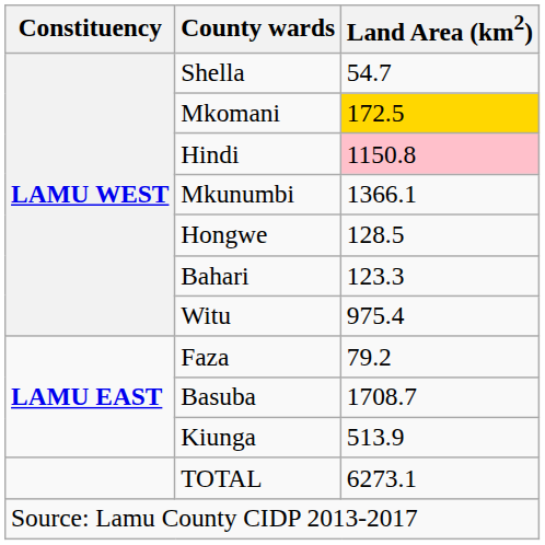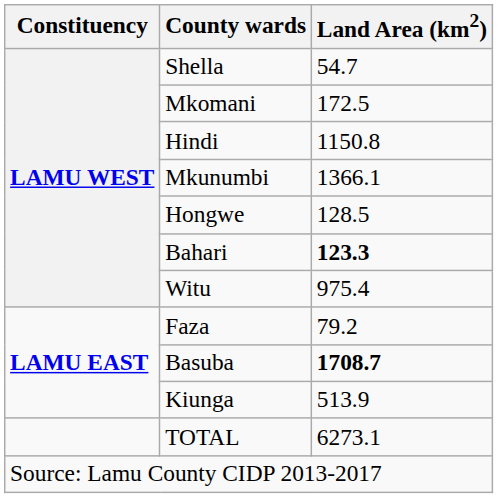Mkomani | Land Area (km2): gold background -> no background
Hindi | Land Area (km2): pink background -> no background
Bahari | Land Area (km2): normal -> bold
Basuba | Land Area (km2): normal -> bold
